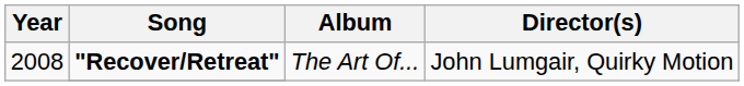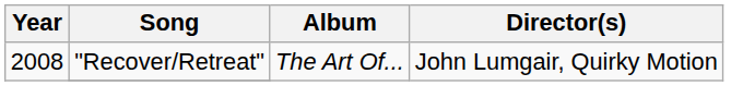"Recover/Retreat" | Song: bold -> normal
